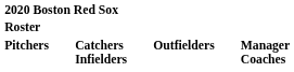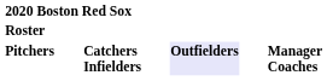Pitchers | column 3: no background -> lavender background
